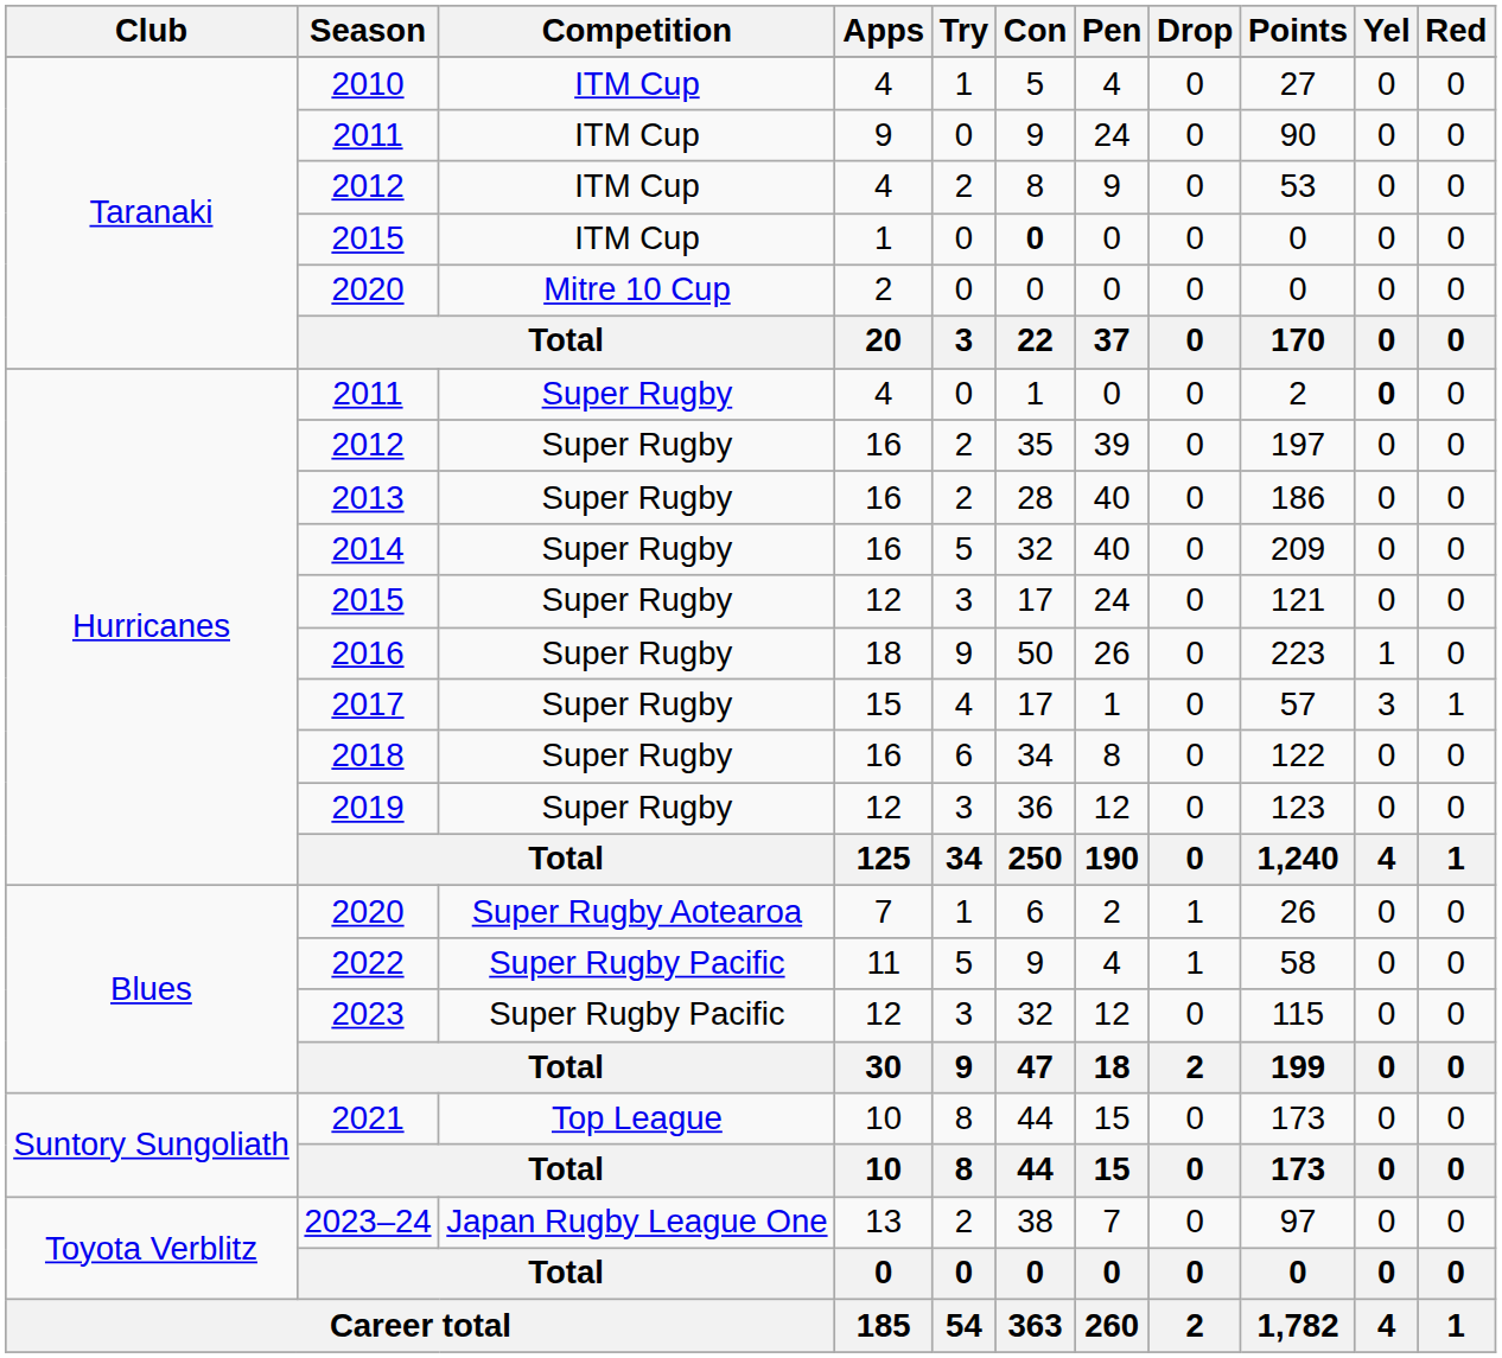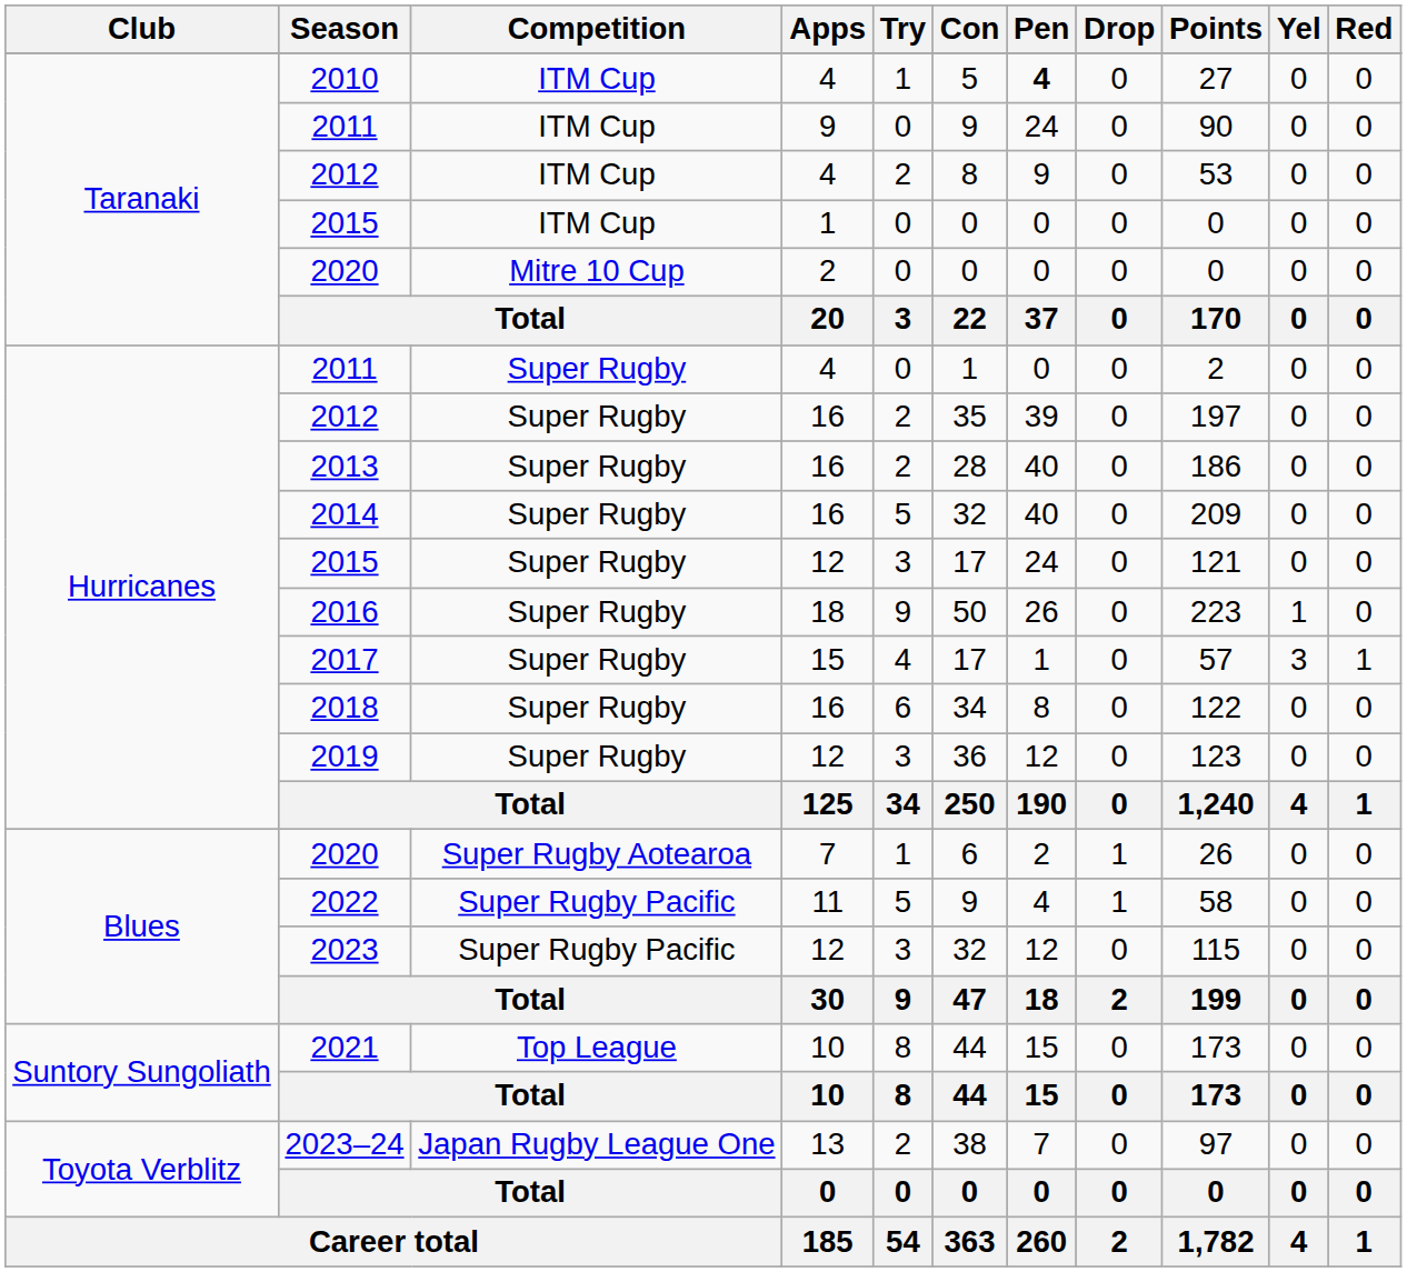2010 | Pen: normal -> bold
2015 / 1 | Con: bold -> normal
2011 / 4 | Yel: bold -> normal
